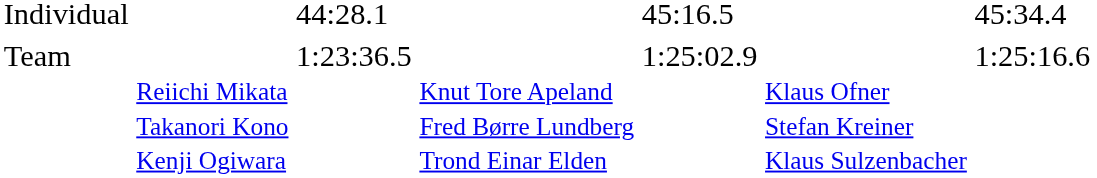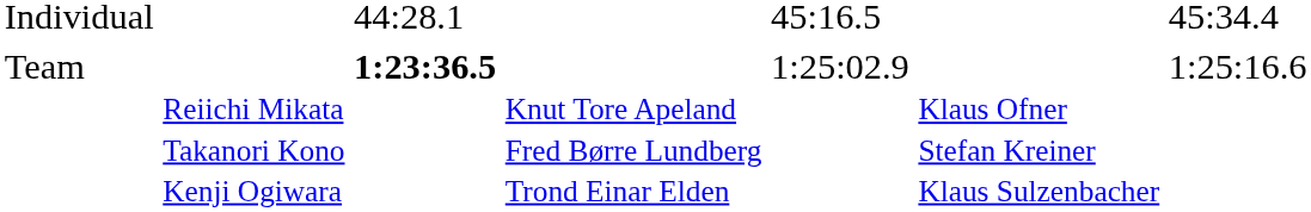Team | column 3: normal -> bold
